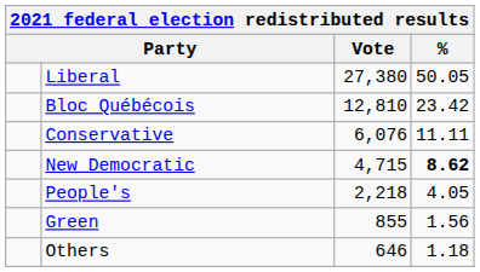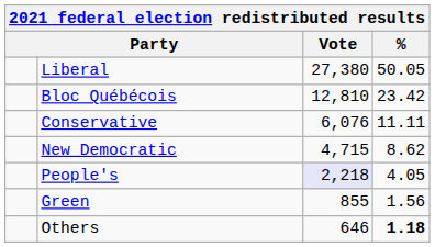New Democratic | %: bold -> normal
People's | Vote: no background -> lavender background
Others | %: normal -> bold
